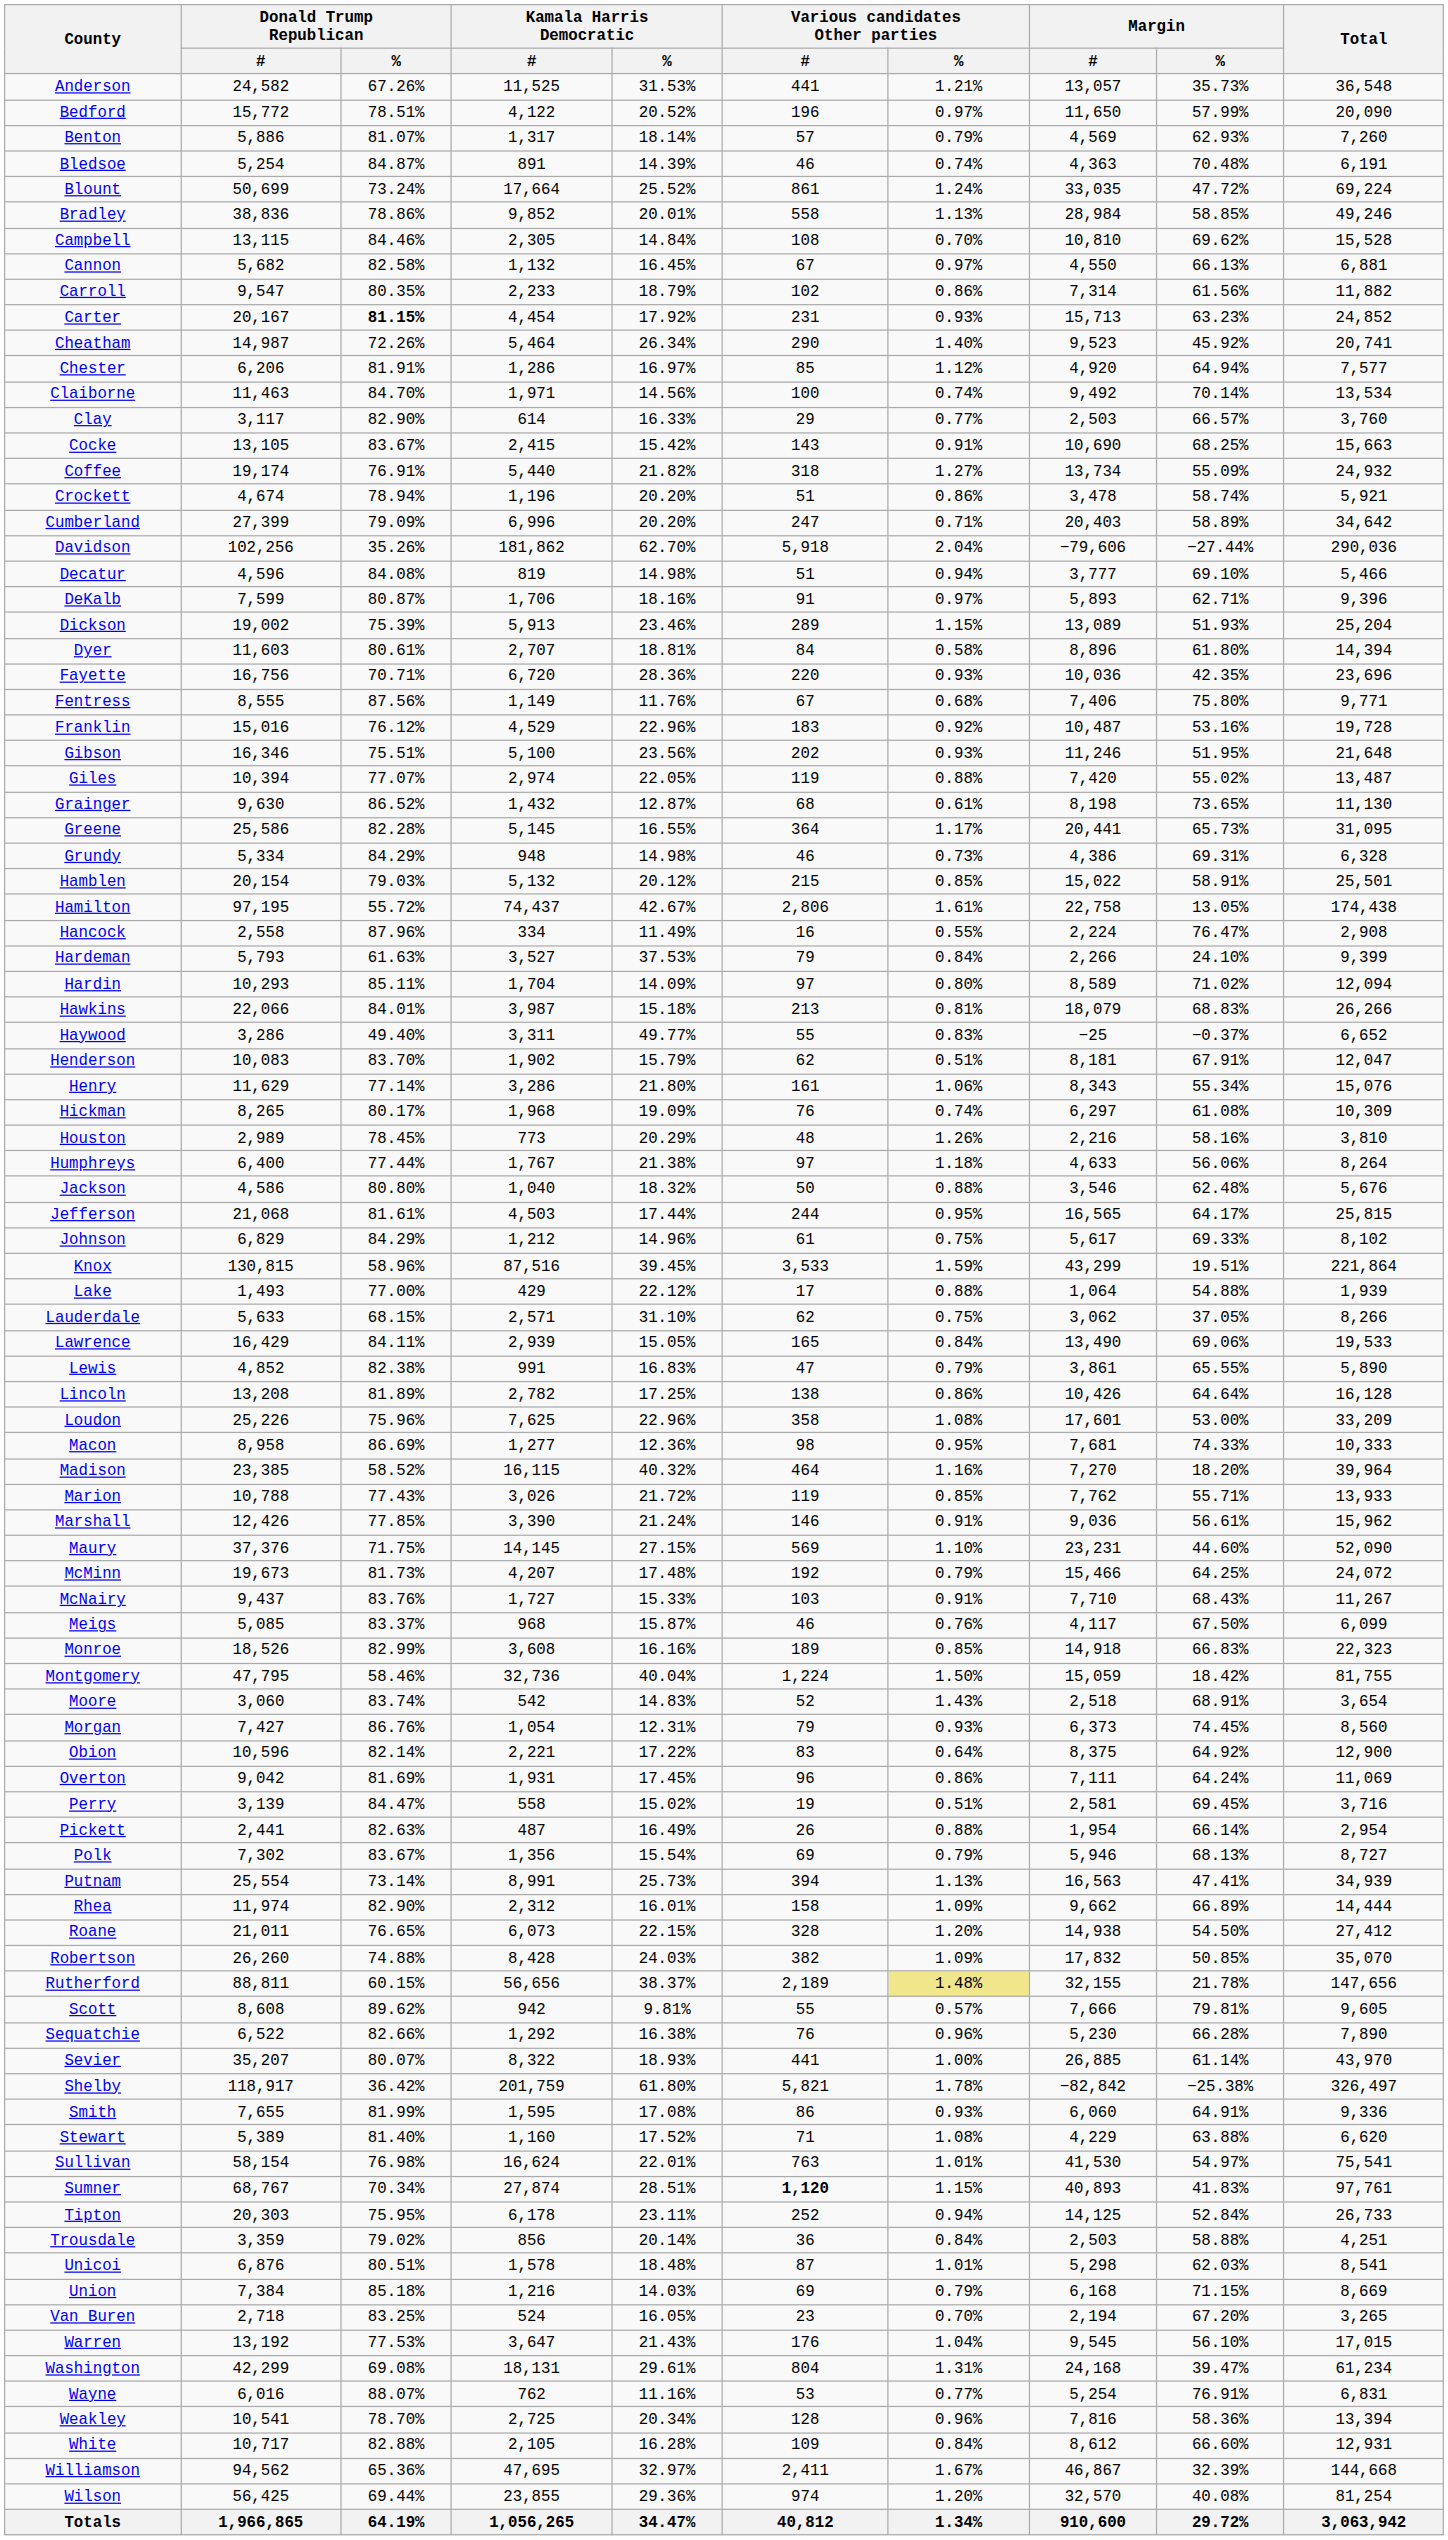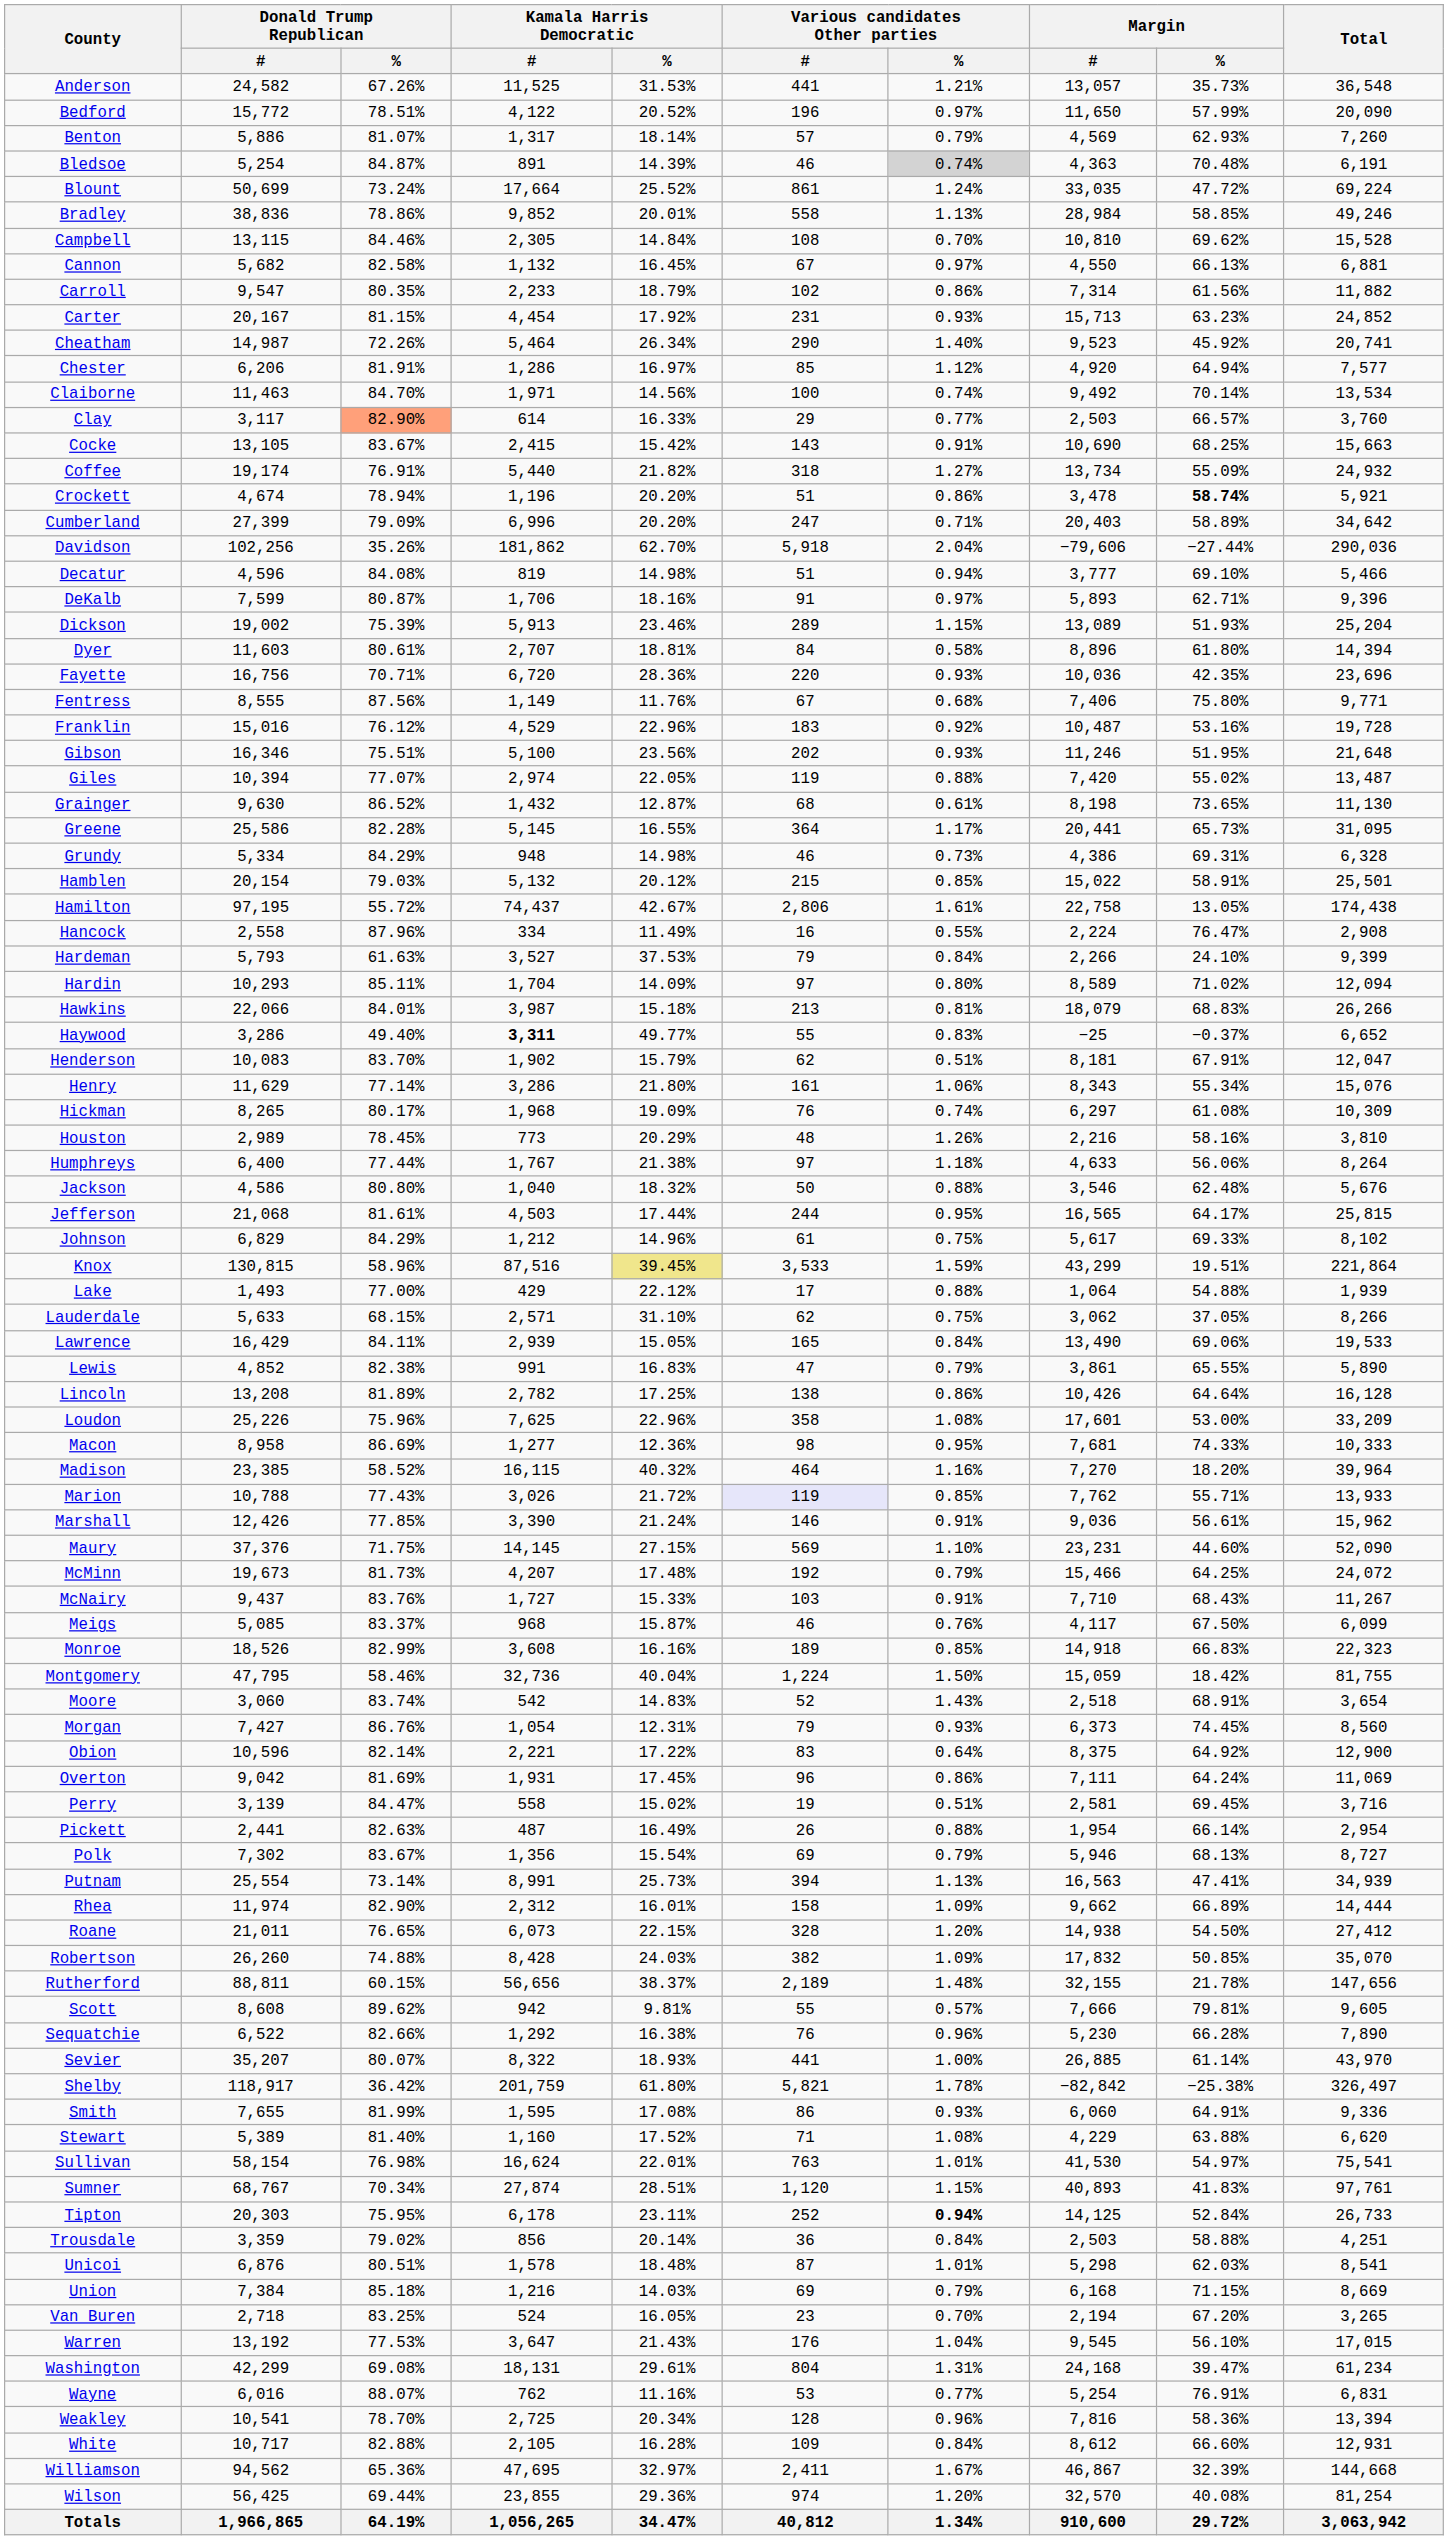Bledsoe | Various candidates Other parties / %: no background -> lightgrey background
Carter | Donald Trump Republican / %: bold -> normal
Clay | Donald Trump Republican / %: no background -> lightsalmon background
Crockett | Margin / %: normal -> bold
Haywood | Kamala Harris Democratic / #: normal -> bold
Knox | Kamala Harris Democratic / %: no background -> khaki background
Marion | Various candidates Other parties / #: no background -> lavender background
Rutherford | Various candidates Other parties / %: khaki background -> no background
Sumner | Various candidates Other parties / #: bold -> normal
Tipton | Various candidates Other parties / %: normal -> bold
